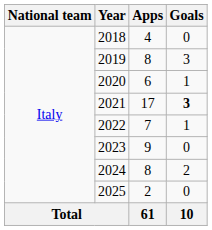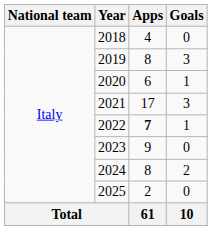2021 | Goals: bold -> normal
2022 | Apps: normal -> bold
